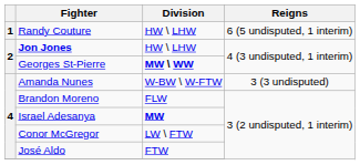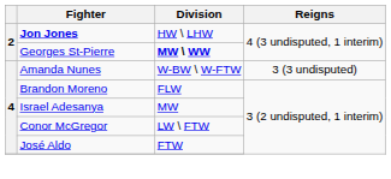- row: 1 | Randy Couture | HW \ LHW | 6 (5 undisputed, 1 interim)
Israel Adesanya | Division: bold -> normal
